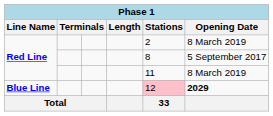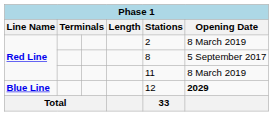Blue Line | Stations: pink background -> no background
